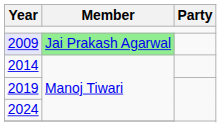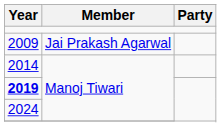2009 | Year: lavender background -> no background
2009 | Member: lightgreen background -> no background
2019 | Year: normal -> bold
